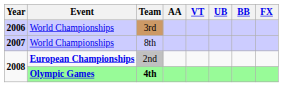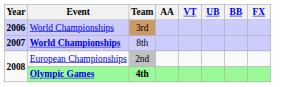8th | Event: normal -> bold
2nd | Event: bold -> normal
